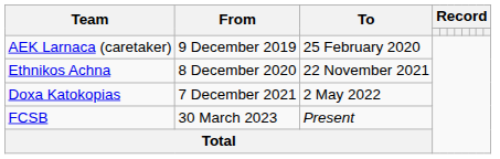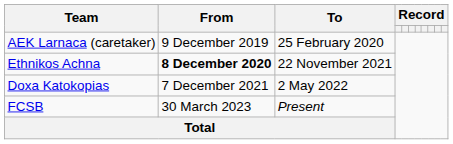Ethnikos Achna | From: normal -> bold
